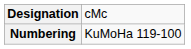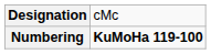Numbering | column 2: normal -> bold
